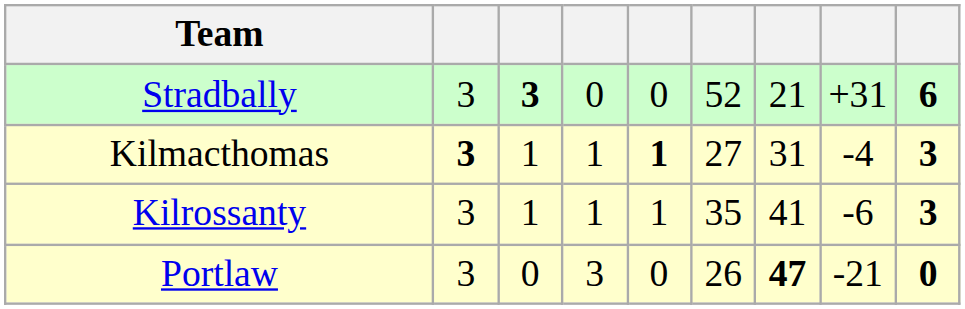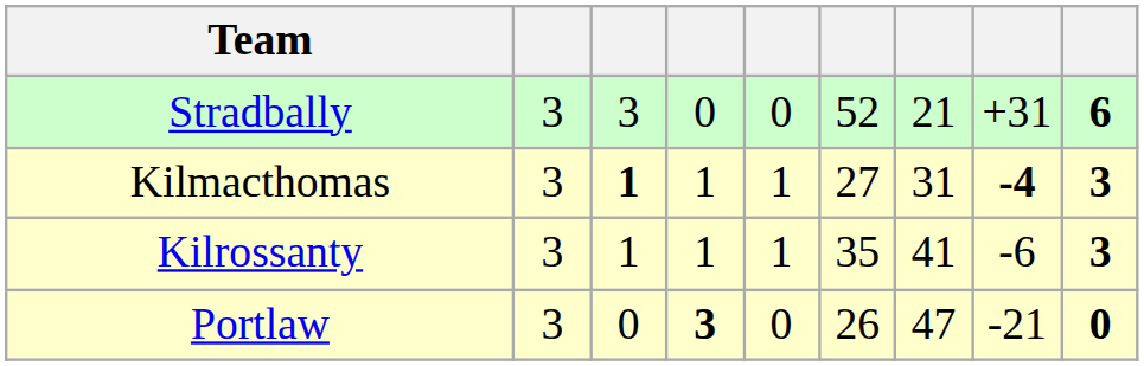Stradbally | column 3: bold -> normal
Kilmacthomas | column 2: bold -> normal
Kilmacthomas | column 3: normal -> bold
Kilmacthomas | column 5: bold -> normal
Kilmacthomas | column 8: normal -> bold
Portlaw | column 4: normal -> bold
Portlaw | column 7: bold -> normal
